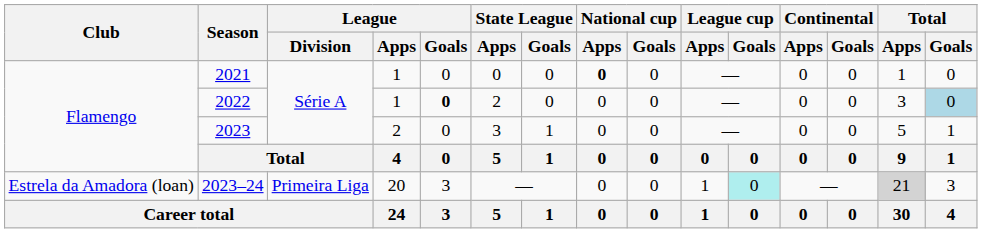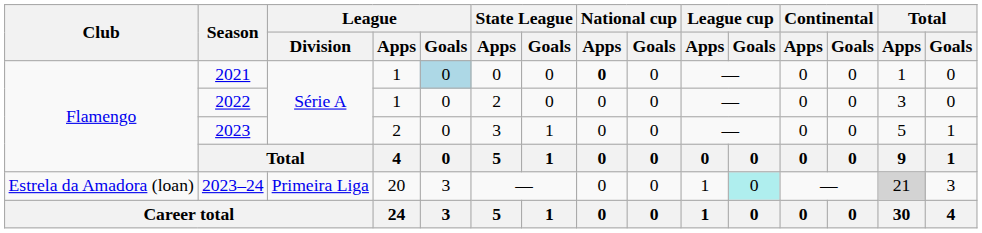2021 | League / Goals: no background -> lightblue background
2022 | League / Goals: bold -> normal
2022 | Total / Goals: lightblue background -> no background
